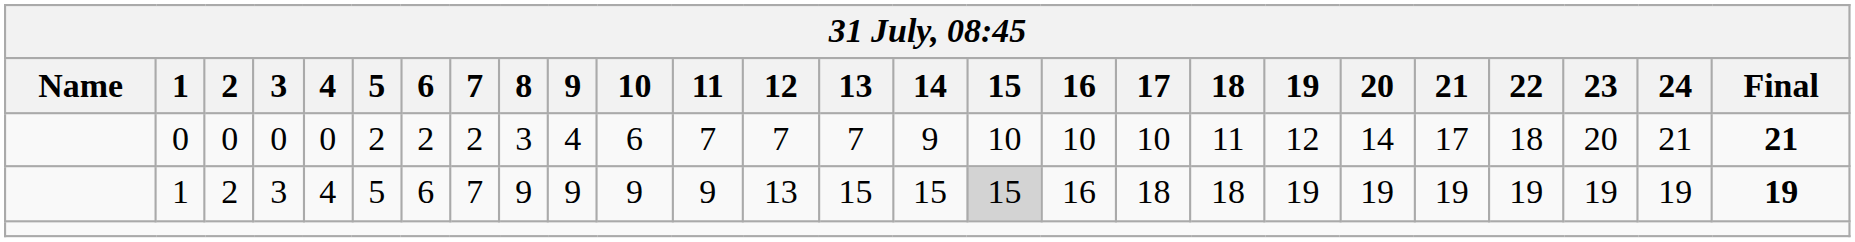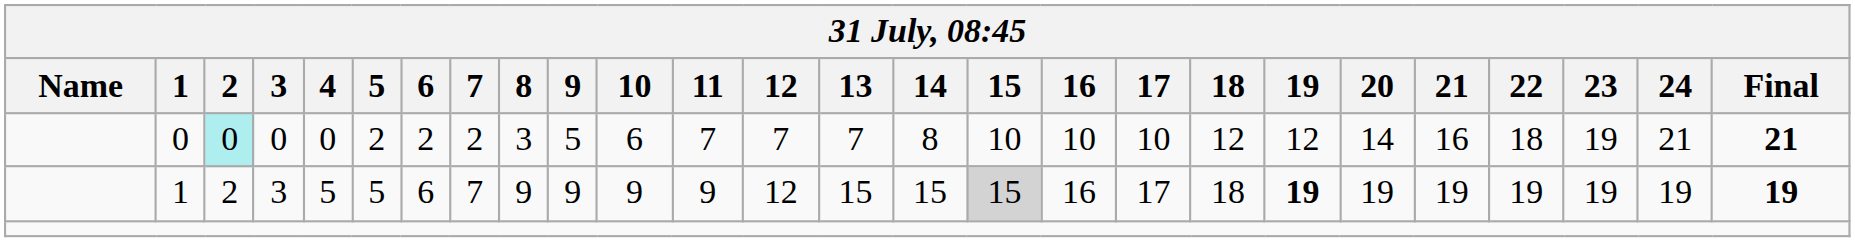row 3 | 2: no background -> paleturquoise background
row 3 | 9: 4 -> 5
row 3 | 14: 9 -> 8
row 3 | 18: 11 -> 12
row 3 | 21: 17 -> 16
row 3 | 23: 20 -> 19
row 4 | 4: 4 -> 5
row 4 | 12: 13 -> 12
row 4 | 17: 18 -> 17
row 4 | 19: normal -> bold
